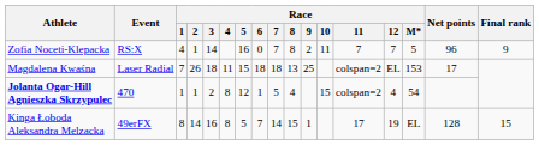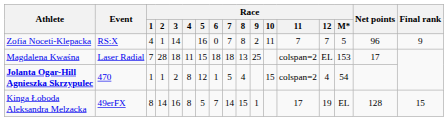Magdalena Kwaśna | Race / 2: 26 -> 28
